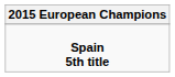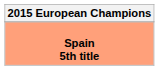row 2 | column 1: no background -> lightsalmon background
